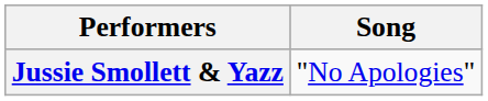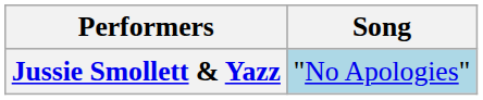Jussie Smollett & Yazz | Song: no background -> lightblue background
